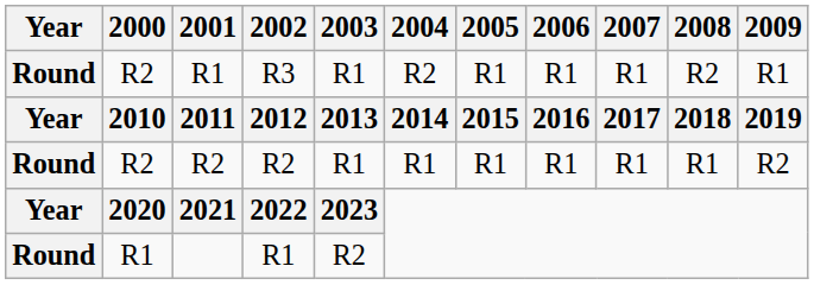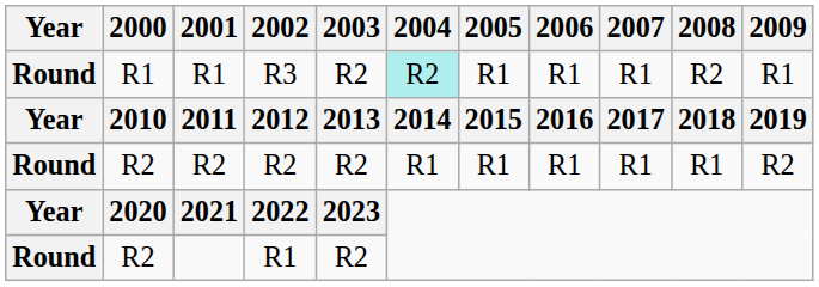row 2 | 2000: R2 -> R1
row 2 | 2003: R1 -> R2
row 2 | 2004: no background -> paleturquoise background
row 4 | 2003: R1 -> R2
row 6 | 2000: R1 -> R2
